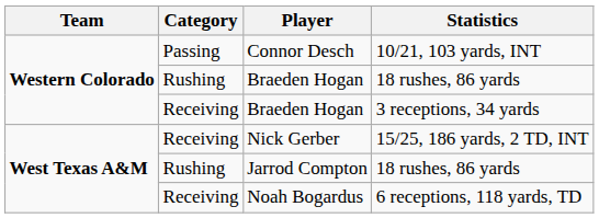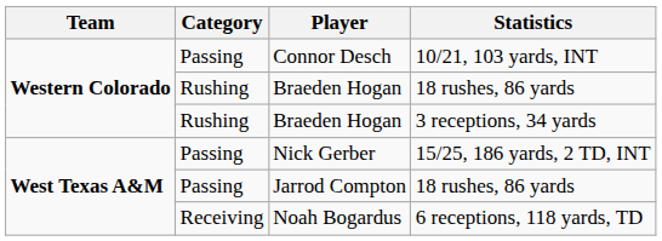Braeden Hogan / 3 receptions, 34 yards | Category: Receiving -> Rushing
Nick Gerber | Category: Receiving -> Passing
Jarrod Compton | Category: Rushing -> Passing
